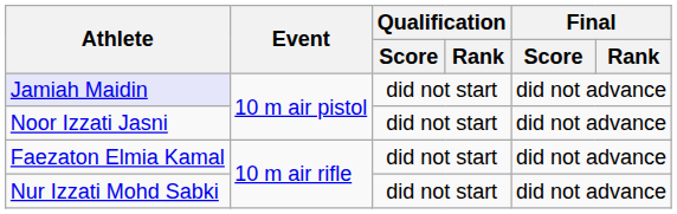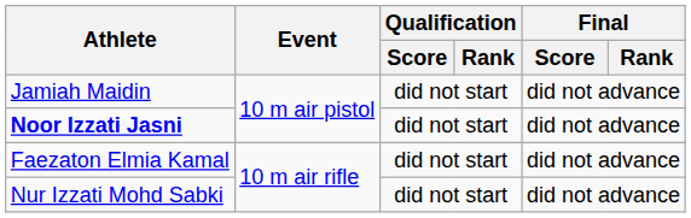Jamiah Maidin | Athlete: lavender background -> no background
Noor Izzati Jasni | Athlete: normal -> bold
